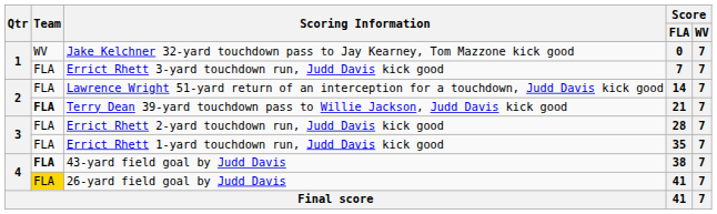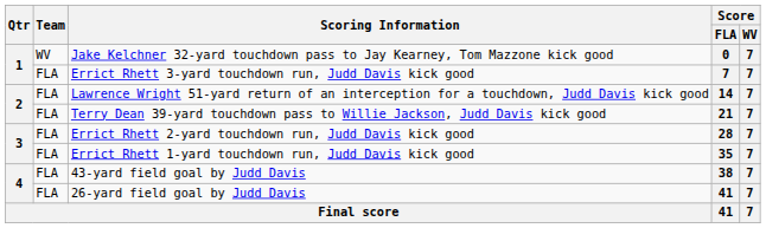21 | Team: bold -> normal
38 | Team: bold -> normal
26-yard field goal by Judd Davis / 41 | Team: gold background -> no background
